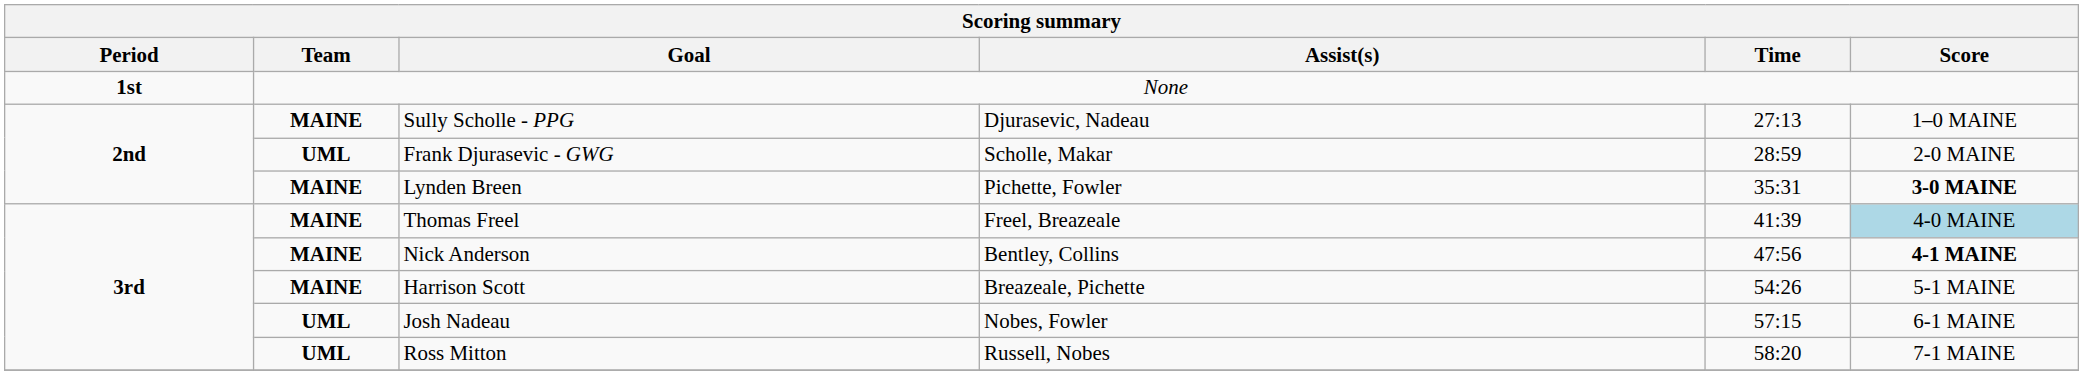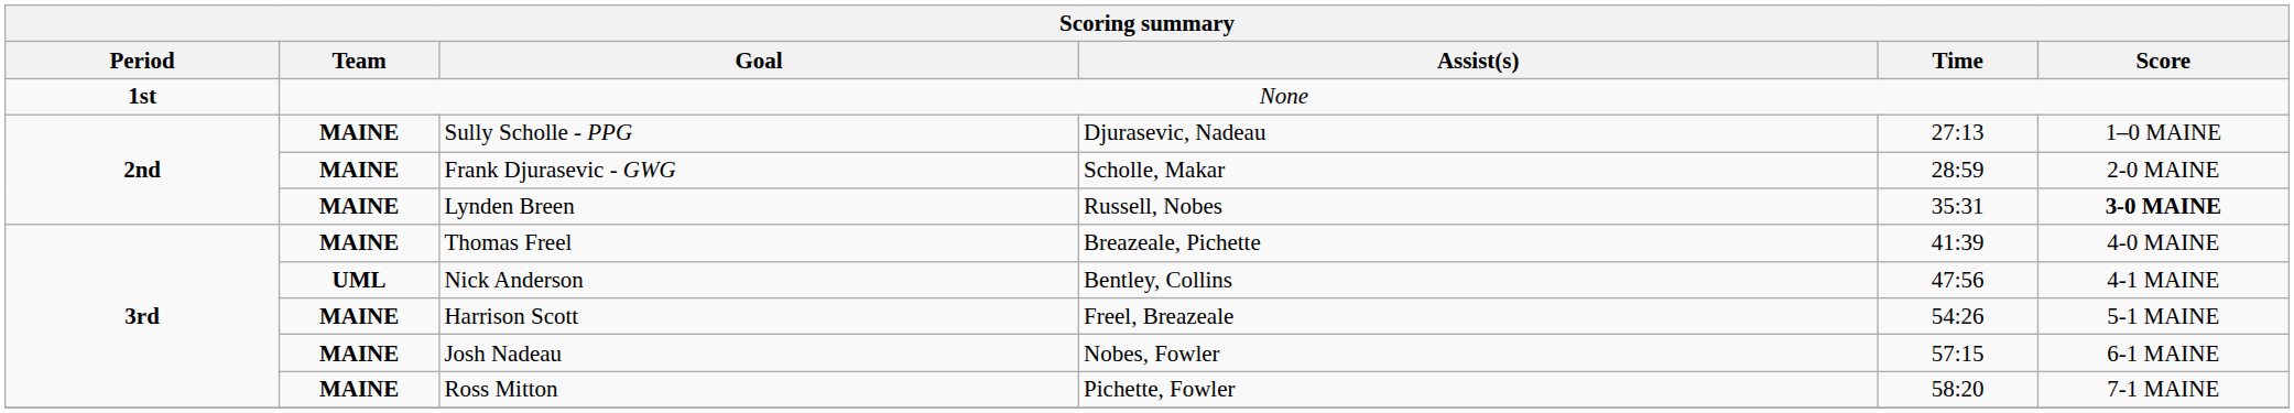Frank Djurasevic - GWG | Team: UML -> MAINE
Lynden Breen | Assist(s): Pichette, Fowler -> Russell, Nobes
Thomas Freel | Assist(s): Freel, Breazeale -> Breazeale, Pichette
Thomas Freel | Score: lightblue background -> no background
Nick Anderson | Team: MAINE -> UML
Nick Anderson | Score: bold -> normal
Harrison Scott | Assist(s): Breazeale, Pichette -> Freel, Breazeale
Josh Nadeau | Team: UML -> MAINE
Ross Mitton | Team: UML -> MAINE
Ross Mitton | Assist(s): Russell, Nobes -> Pichette, Fowler
